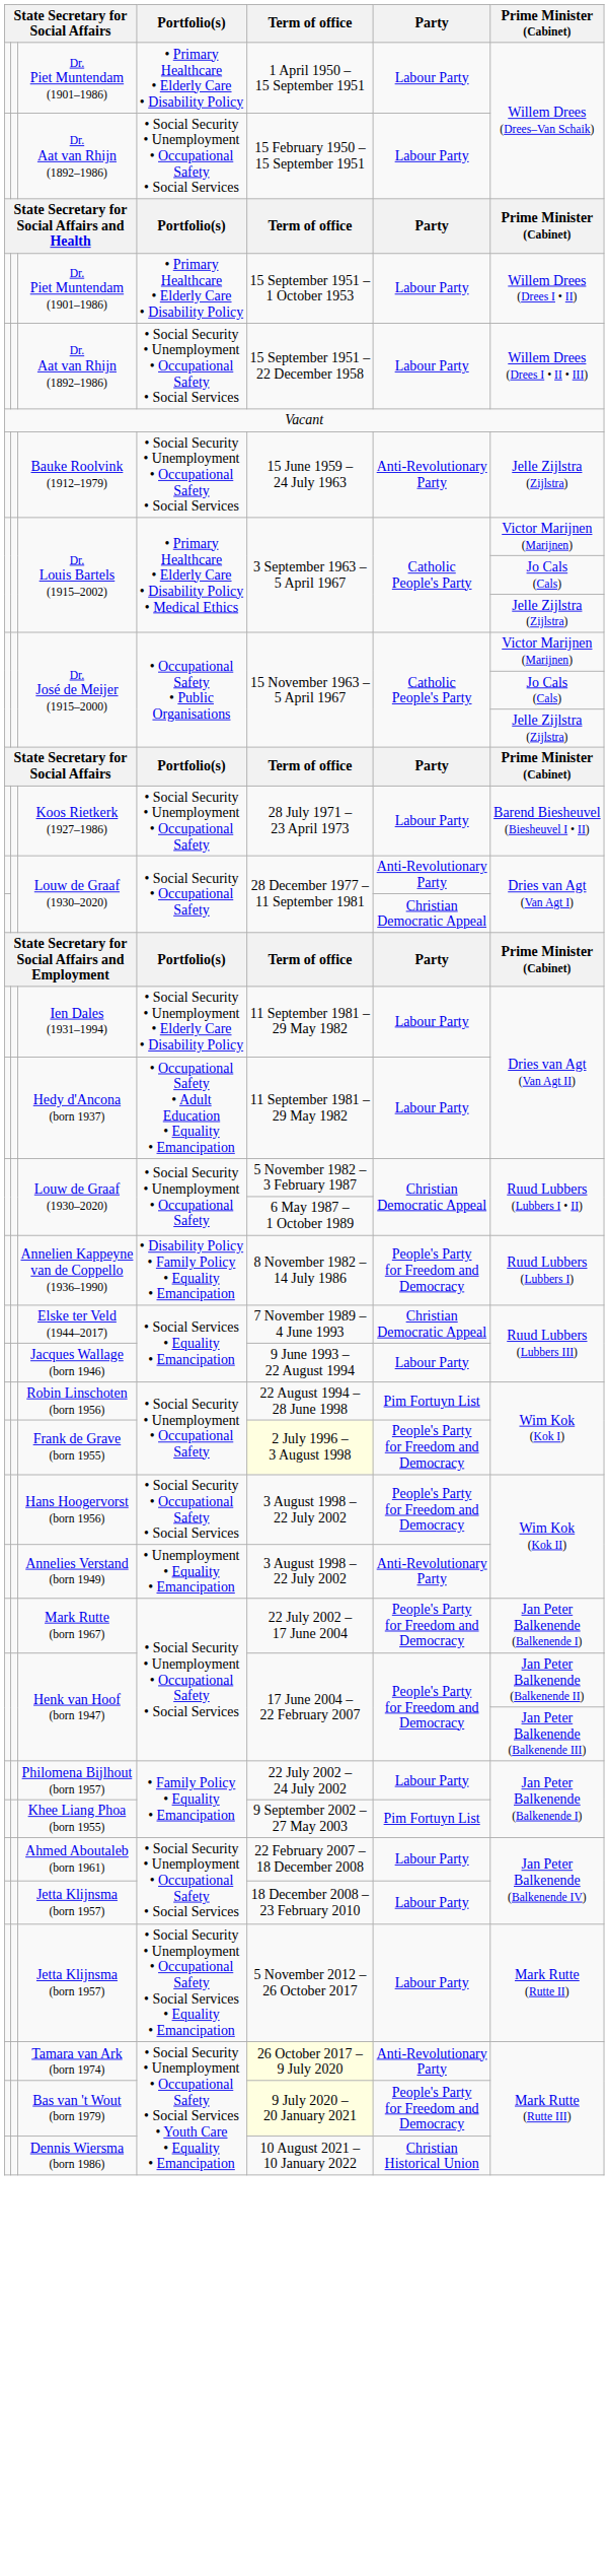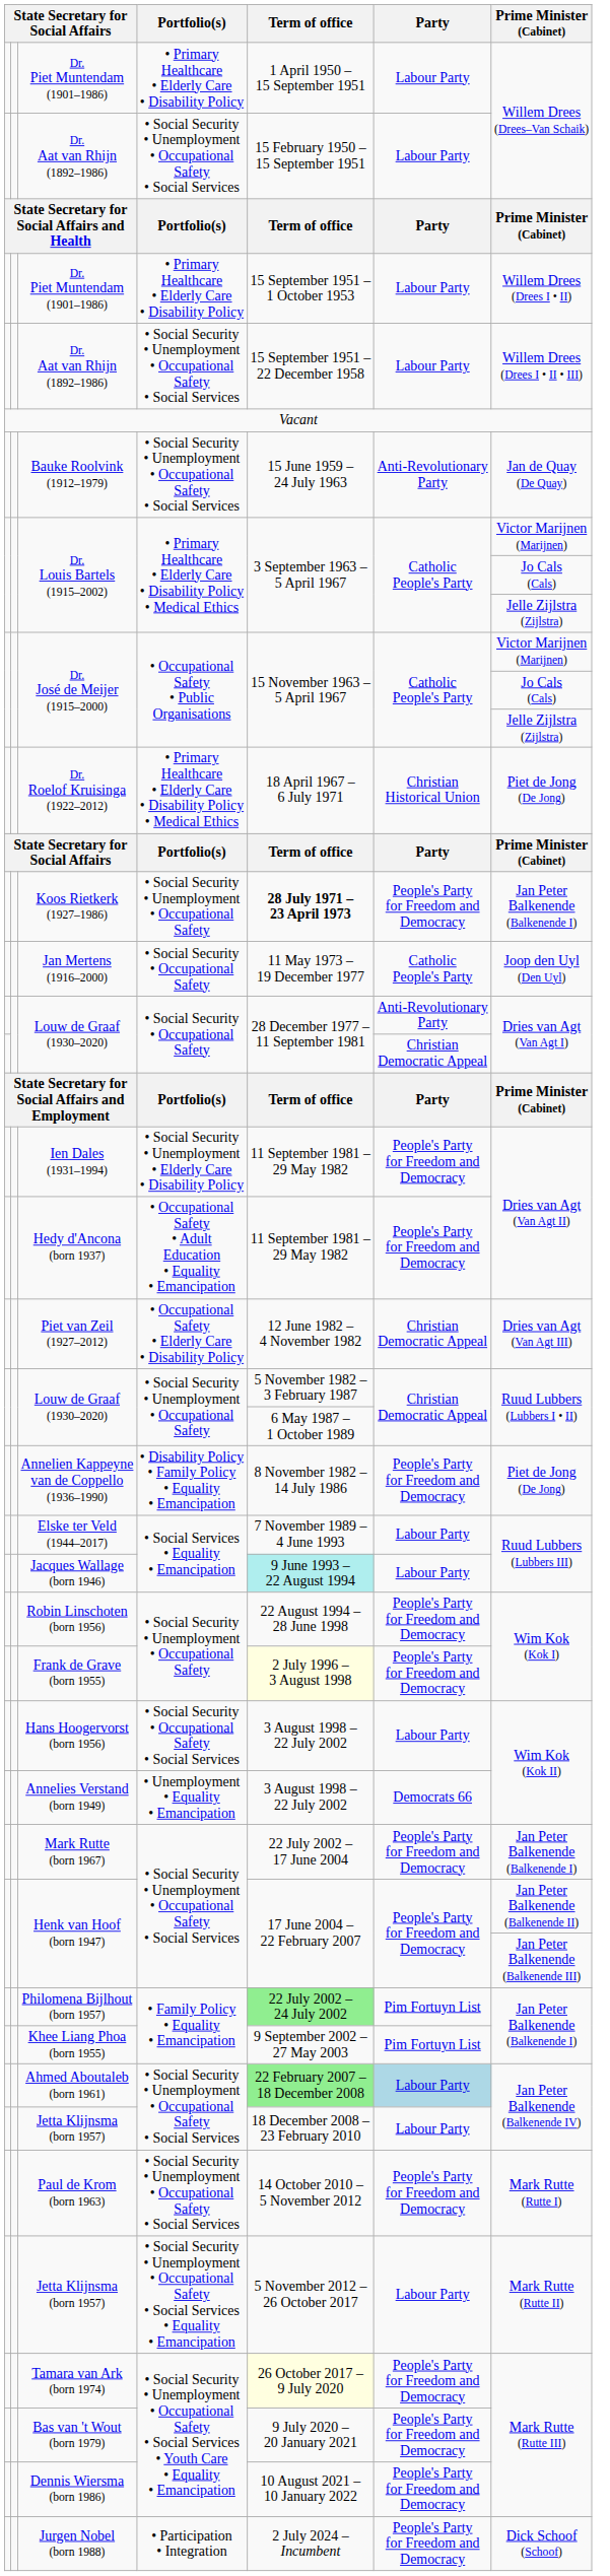Bauke Roolvink (1912–1979) | Prime Minister (Cabinet): Jelle Zijlstra (Zijlstra) -> Jan de Quay (De Quay)
+ row: Dr. Roelof Kruisinga (1922–2012) | • Primary Healthcare • Elderly Care • Disability Policy • Medical Ethics | 18 April 1967 – 6 July 1971 | Christian Historical Union | Piet de Jong (De Jong)
Koos Rietkerk (1927–1986) | Term of office: normal -> bold
Koos Rietkerk (1927–1986) | Party: Labour Party -> People's Party for Freedom and Democracy
Koos Rietkerk (1927–1986) | Prime Minister (Cabinet): Barend Biesheuvel (Biesheuvel I • II) -> Jan Peter Balkenende (Balkenende I)
+ row: Jan Mertens (1916–2000) | • Social Security • Occupational Safety | 11 May 1973 – 19 December 1977 | Catholic People's Party | Joop den Uyl (Den Uyl)
Ien Dales (1931–1994) | Party: Labour Party -> People's Party for Freedom and Democracy
Hedy d'Ancona (born 1937) | Party: Labour Party -> People's Party for Freedom and Democracy
+ row: Piet van Zeil (1927–2012) | • Occupational Safety • Elderly Care • Disability Policy | 12 June 1982 – 4 November 1982 | Christian Democratic Appeal | Dries van Agt (Van Agt III)
Annelien Kappeyne van de Coppello (1936–1990) | Prime Minister (Cabinet): Ruud Lubbers (Lubbers I) -> Piet de Jong (De Jong)
Elske ter Veld (1944–2017) | Party: Christian Democratic Appeal -> Labour Party
Jacques Wallage (born 1946) | Term of office: no background -> paleturquoise background
Robin Linschoten (born 1956) | Party: Pim Fortuyn List -> People's Party for Freedom and Democracy
Hans Hoogervorst (born 1956) | Party: People's Party for Freedom and Democracy -> Labour Party
Annelies Verstand (born 1949) | Party: Anti-Revolutionary Party -> Democrats 66
Philomena Bijlhout (born 1957) | Term of office: no background -> lightgreen background
Philomena Bijlhout (born 1957) | Party: Labour Party -> Pim Fortuyn List
Ahmed Aboutaleb (born 1961) | Term of office: no background -> lightgreen background
Ahmed Aboutaleb (born 1961) | Party: no background -> lightblue background
+ row: Paul de Krom (born 1963) | • Social Security • Unemployment • Occupational Safety • Social Services | 14 October 2010 – 5 November 2012 | People's Party for Freedom and Democracy | Mark Rutte (Rutte I)
Tamara van Ark (born 1974) | Party: Anti-Revolutionary Party -> People's Party for Freedom and Democracy
Bas van 't Wout (born 1979) | Term of office: lightyellow background -> no background
Dennis Wiersma (born 1986) | Party: Christian Historical Union -> People's Party for Freedom and Democracy
+ row: Jurgen Nobel (born 1988) | • Participation • Integration | 2 July 2024 – Incumbent | People's Party for Freedom and Democracy | Dick Schoof (Schoof)
